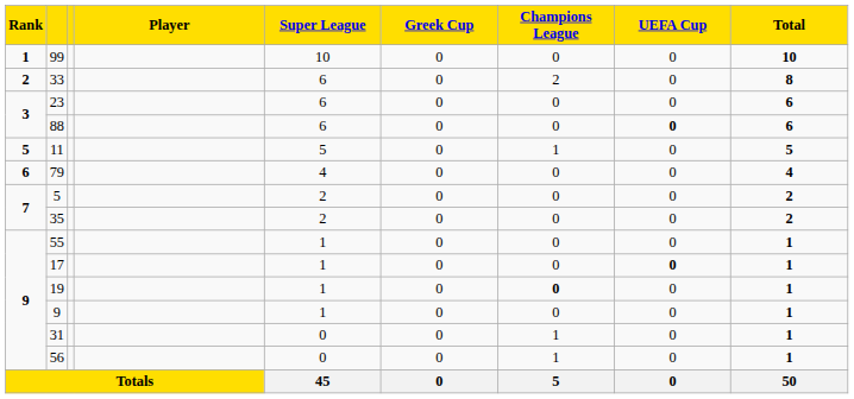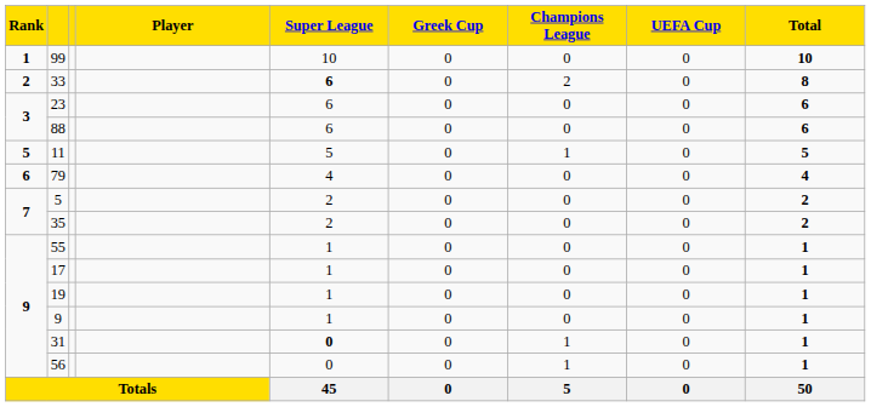33 | Super League: normal -> bold
88 | UEFA Cup: bold -> normal
17 | UEFA Cup: bold -> normal
19 | Champions League: bold -> normal
31 | Super League: normal -> bold
